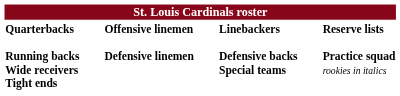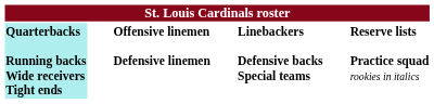Quarterbacks Running backs Wide receivers Tight ends | column 1: no background -> paleturquoise background
